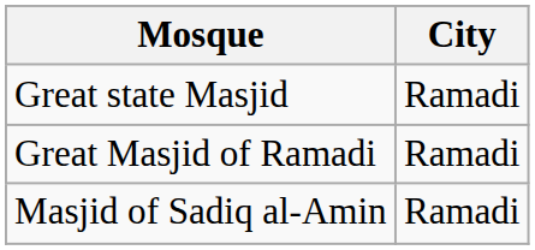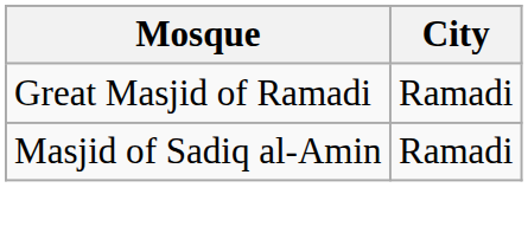- row: Great state Masjid | Ramadi
